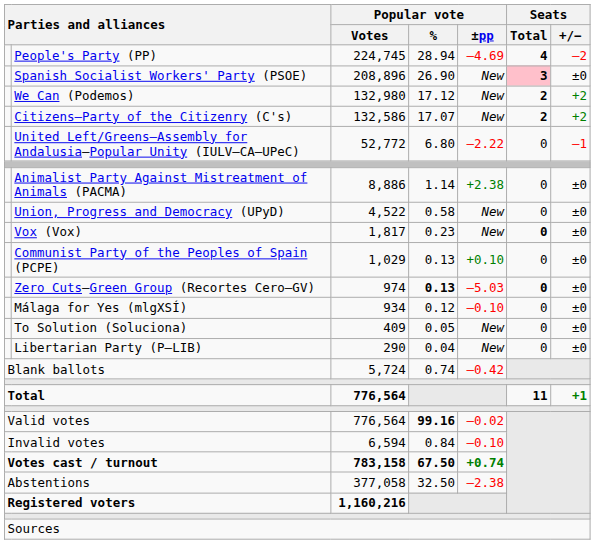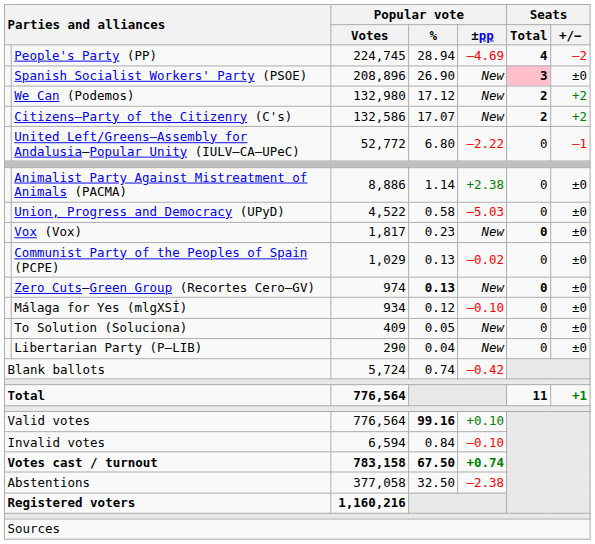Union, Progress and Democracy (UPyD) | Popular vote / ±pp: New -> –5.03
Communist Party of the Peoples of Spain (PCPE) | Popular vote / ±pp: +0.10 -> –0.02
Zero Cuts–Green Group (Recortes Cero–GV) | Popular vote / ±pp: –5.03 -> New
Valid votes | Popular vote / ±pp: –0.02 -> +0.10
